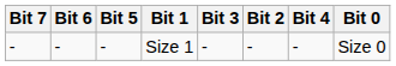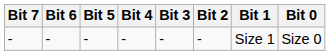columns swapped: Bit 4 <-> Bit 1
